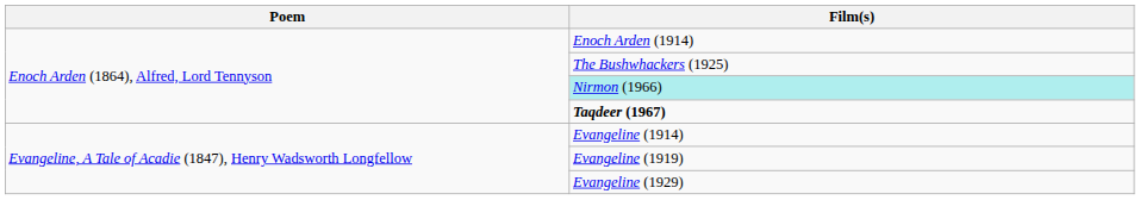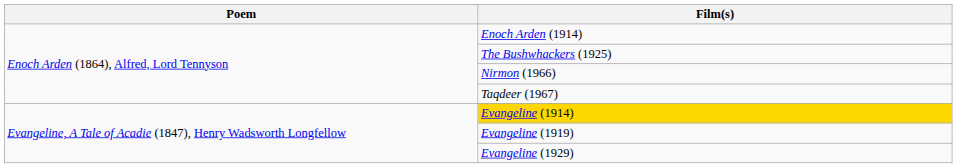Nirmon (1966) | Film(s): paleturquoise background -> no background
Taqdeer (1967) | Film(s): bold -> normal
Evangeline (1914) | Film(s): no background -> gold background
